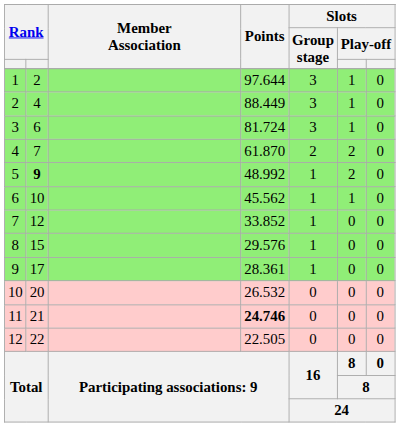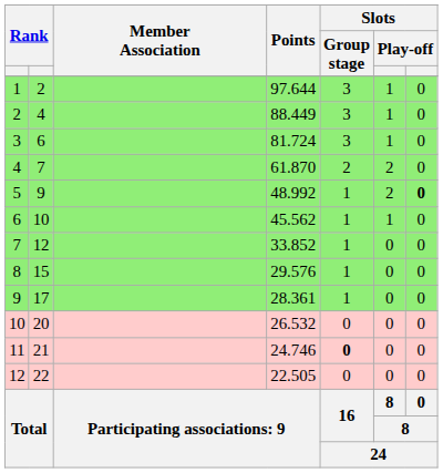5 | column 2: bold -> normal
5 | column 7: normal -> bold
11 | Points: bold -> normal
11 | Slots / Group stage: normal -> bold
